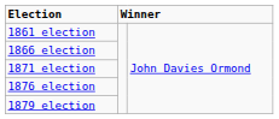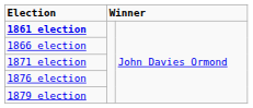1861 election | Election: normal -> bold
